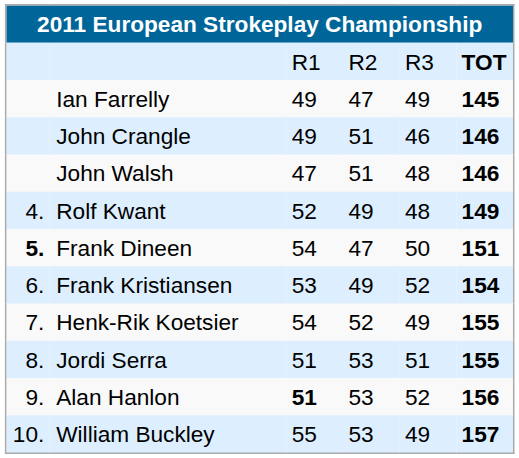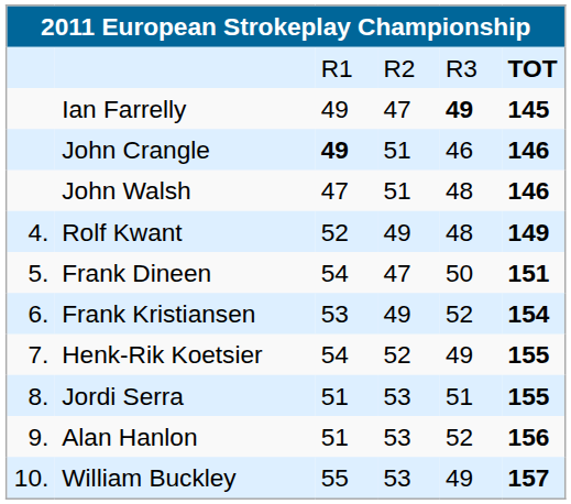Ian Farrelly | column 5: normal -> bold
John Crangle | column 3: normal -> bold
Frank Dineen | column 1: bold -> normal
Alan Hanlon | column 3: bold -> normal
